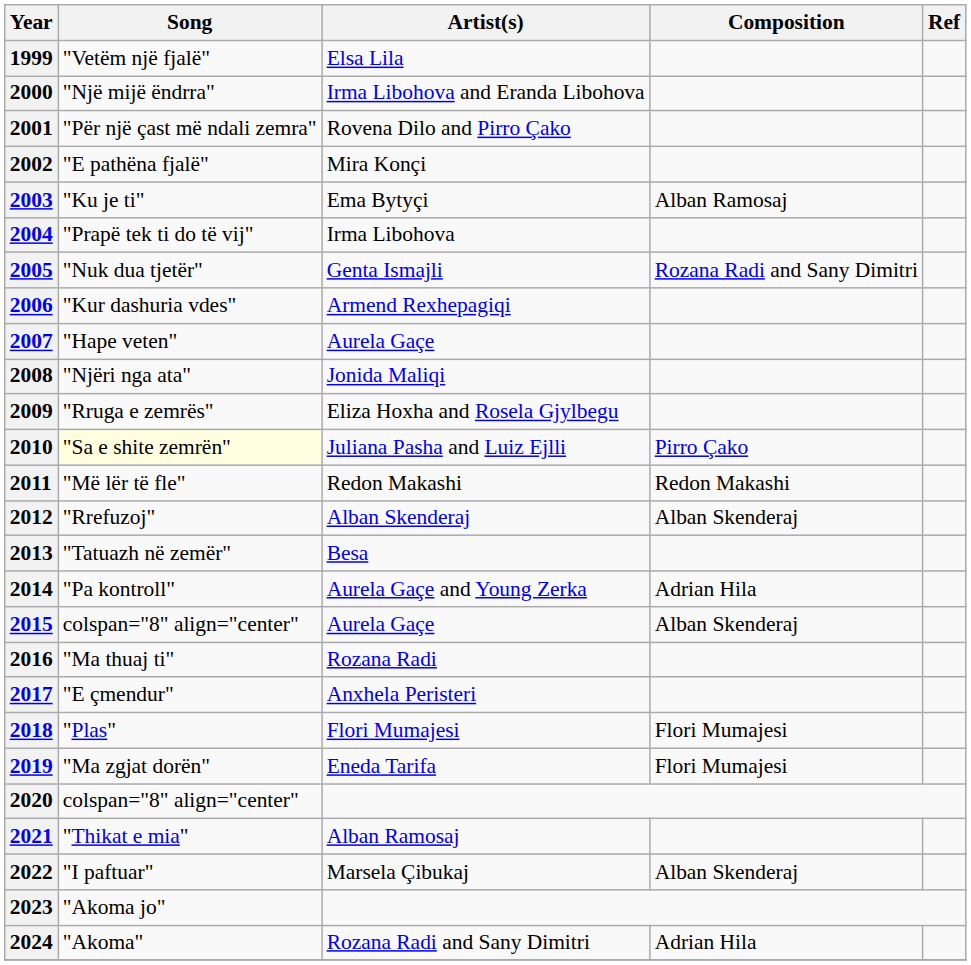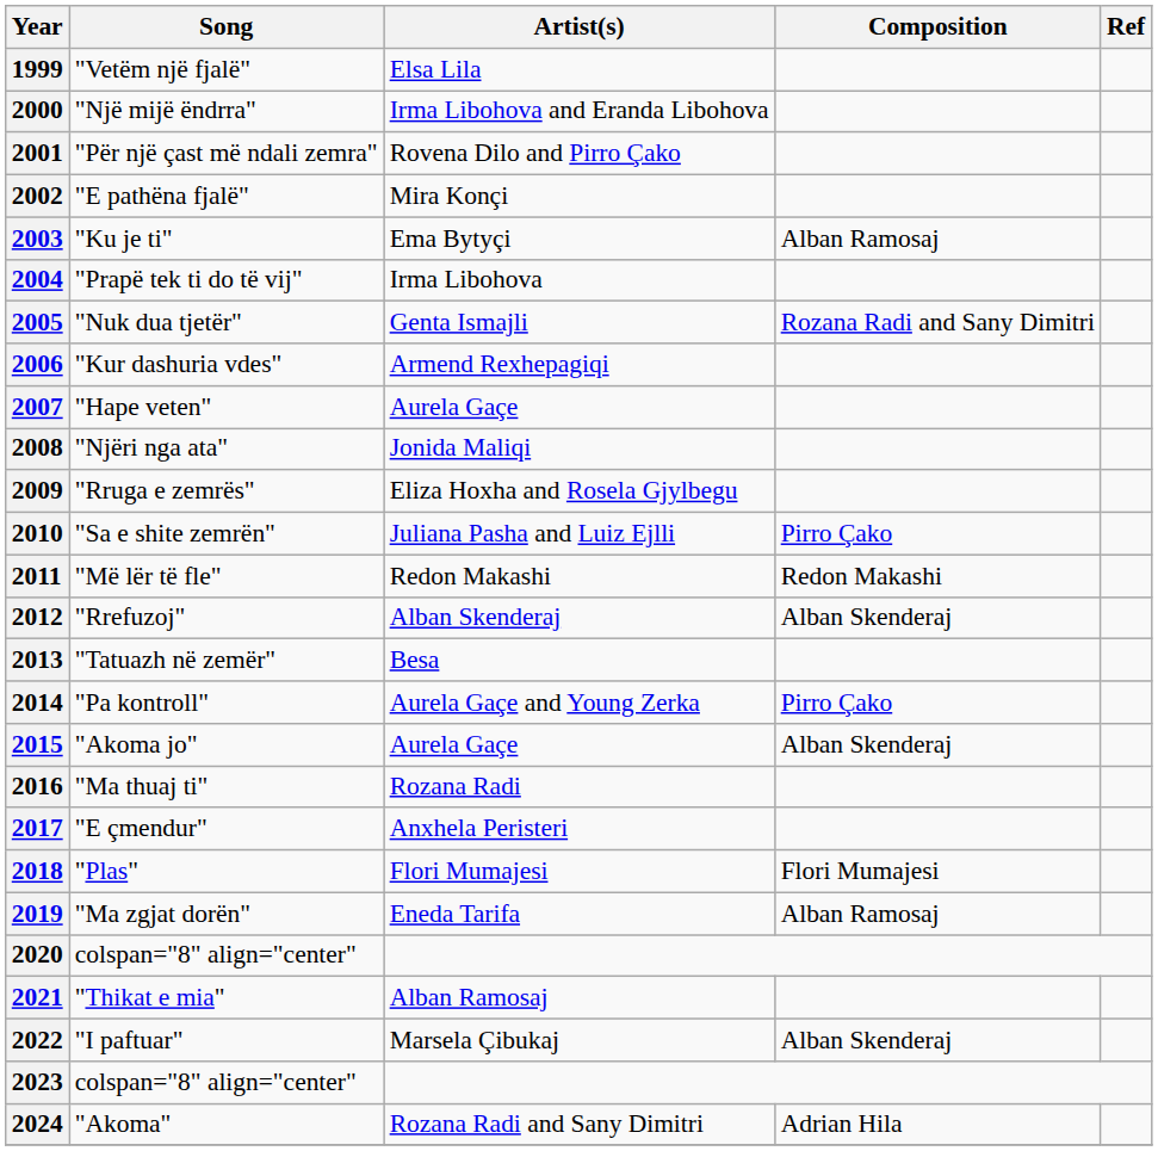2010 | Song: lightyellow background -> no background
2014 | Composition: Adrian Hila -> Pirro Çako
2015 | Song: colspan="8" align="center" -> "Akoma jo"
2019 | Composition: Flori Mumajesi -> Alban Ramosaj
2023 | Song: "Akoma jo" -> colspan="8" align="center"
